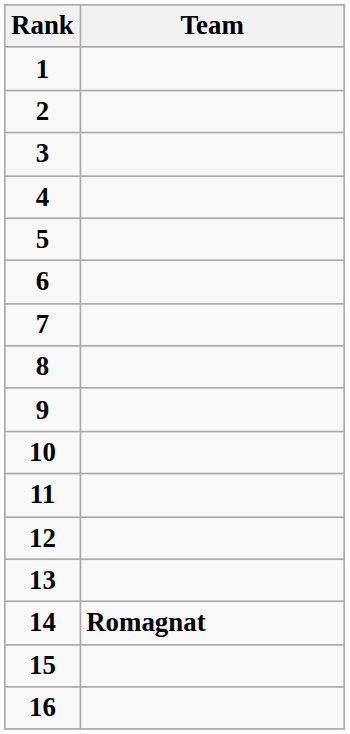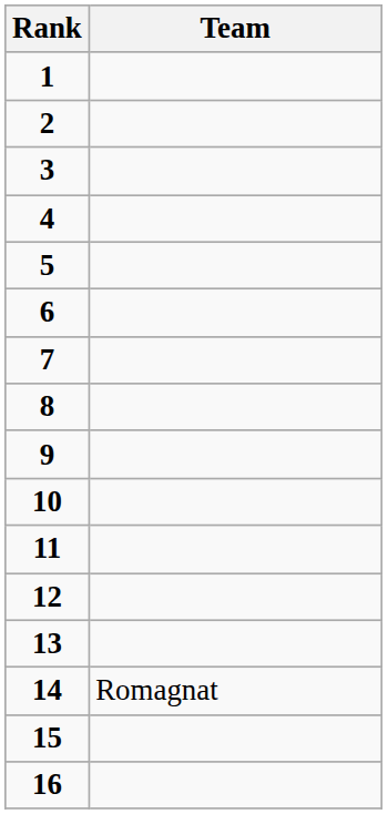14 | Team: bold -> normal
